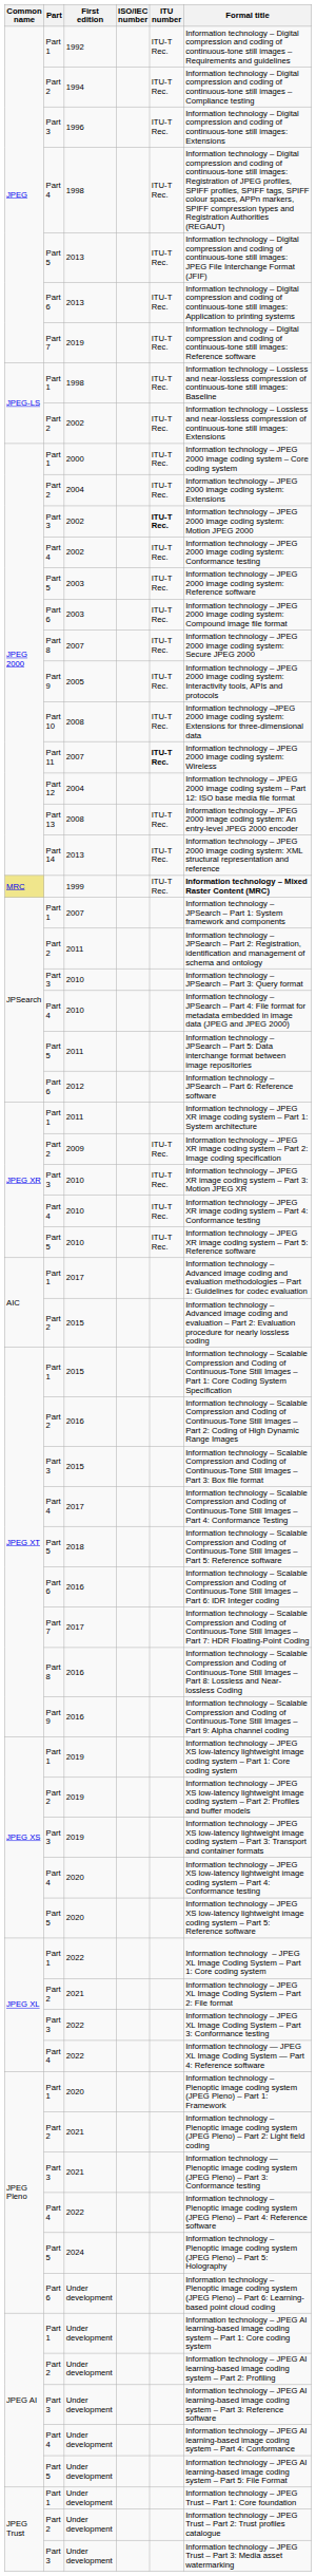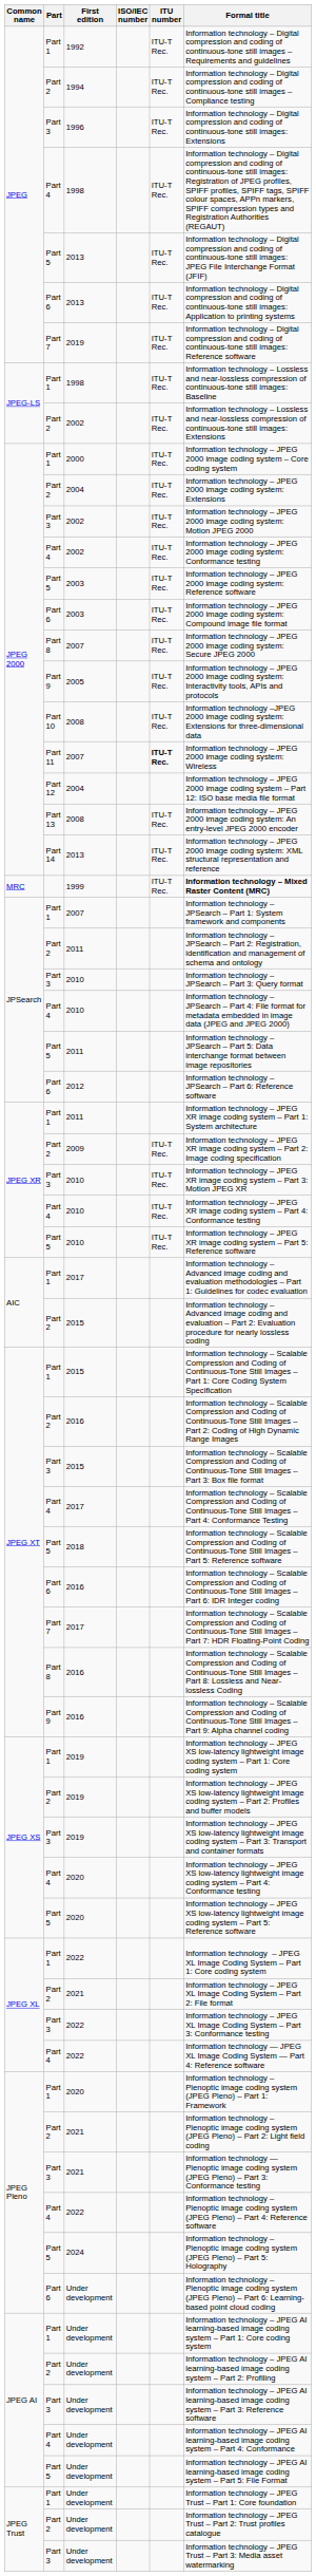Part 3 / 2002 | ITU number: bold -> normal
1999 | Common name: khaki background -> no background
